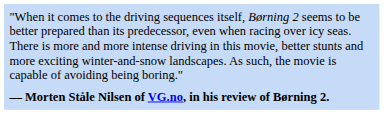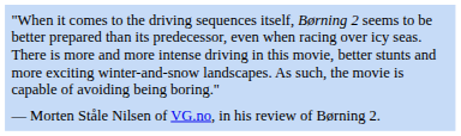row 2 | column 1: bold -> normal
